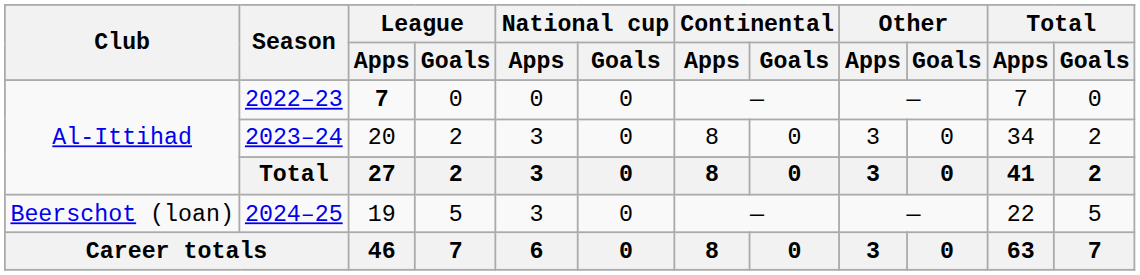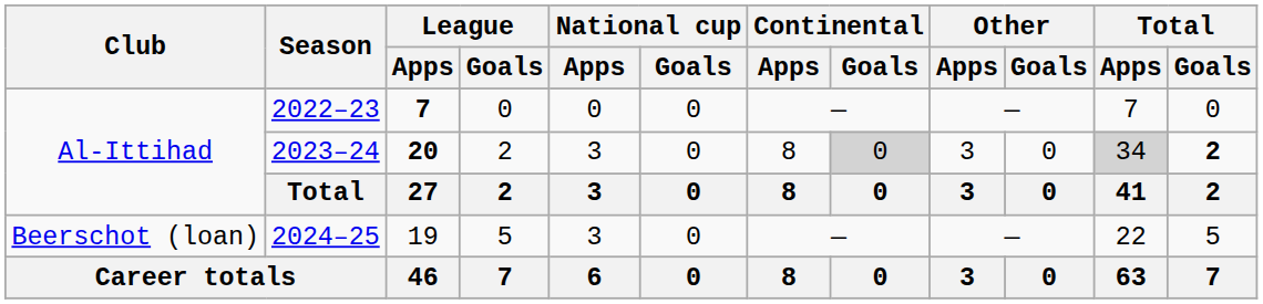2023–24 | League / Apps: normal -> bold
2023–24 | Continental / Goals: no background -> lightgrey background
2023–24 | Total / Apps: no background -> lightgrey background
2023–24 | Total / Goals: normal -> bold
